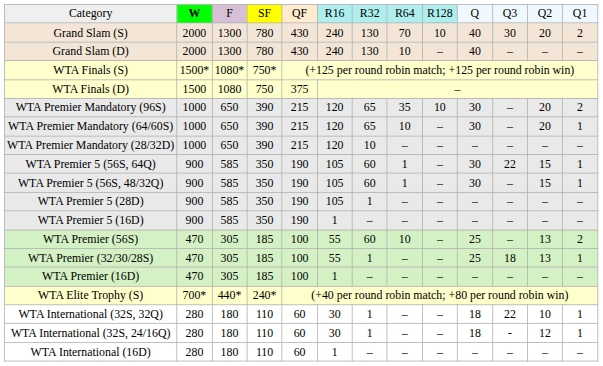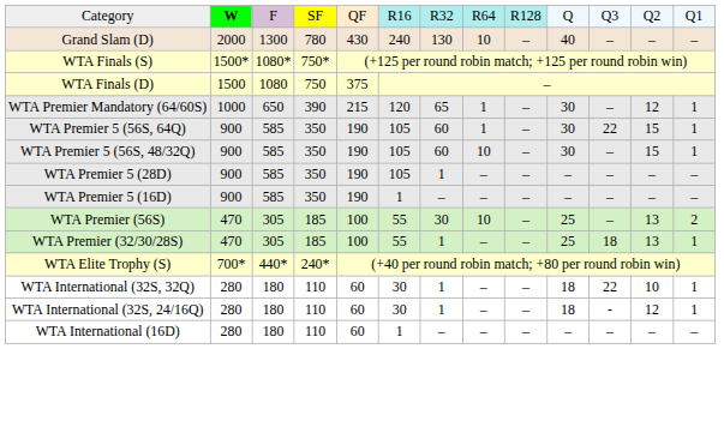- row: Grand Slam (S) | 2000 | 1300 | 780 | 430 | 240 | 130 | 70 | 10 | 40 | 30 | 20 | 2
- row: WTA Premier Mandatory (96S) | 1000 | 650 | 390 | 215 | 120 | 65 | 35 | 10 | 30 | – | 20 | 2
WTA Premier Mandatory (64/60S) | column 8: 10 -> 1
WTA Premier Mandatory (64/60S) | column 12: 20 -> 12
- row: WTA Premier Mandatory (28/32D) | 1000 | 650 | 390 | 215 | 120 | 10 | – | – | – | – | – | –
WTA Premier 5 (56S, 48/32Q) | column 8: 1 -> 10
WTA Premier (56S) | column 7: 60 -> 30
- row: WTA Premier (16D) | 470 | 305 | 185 | 100 | 1 | – | – | – | – | – | – | –
